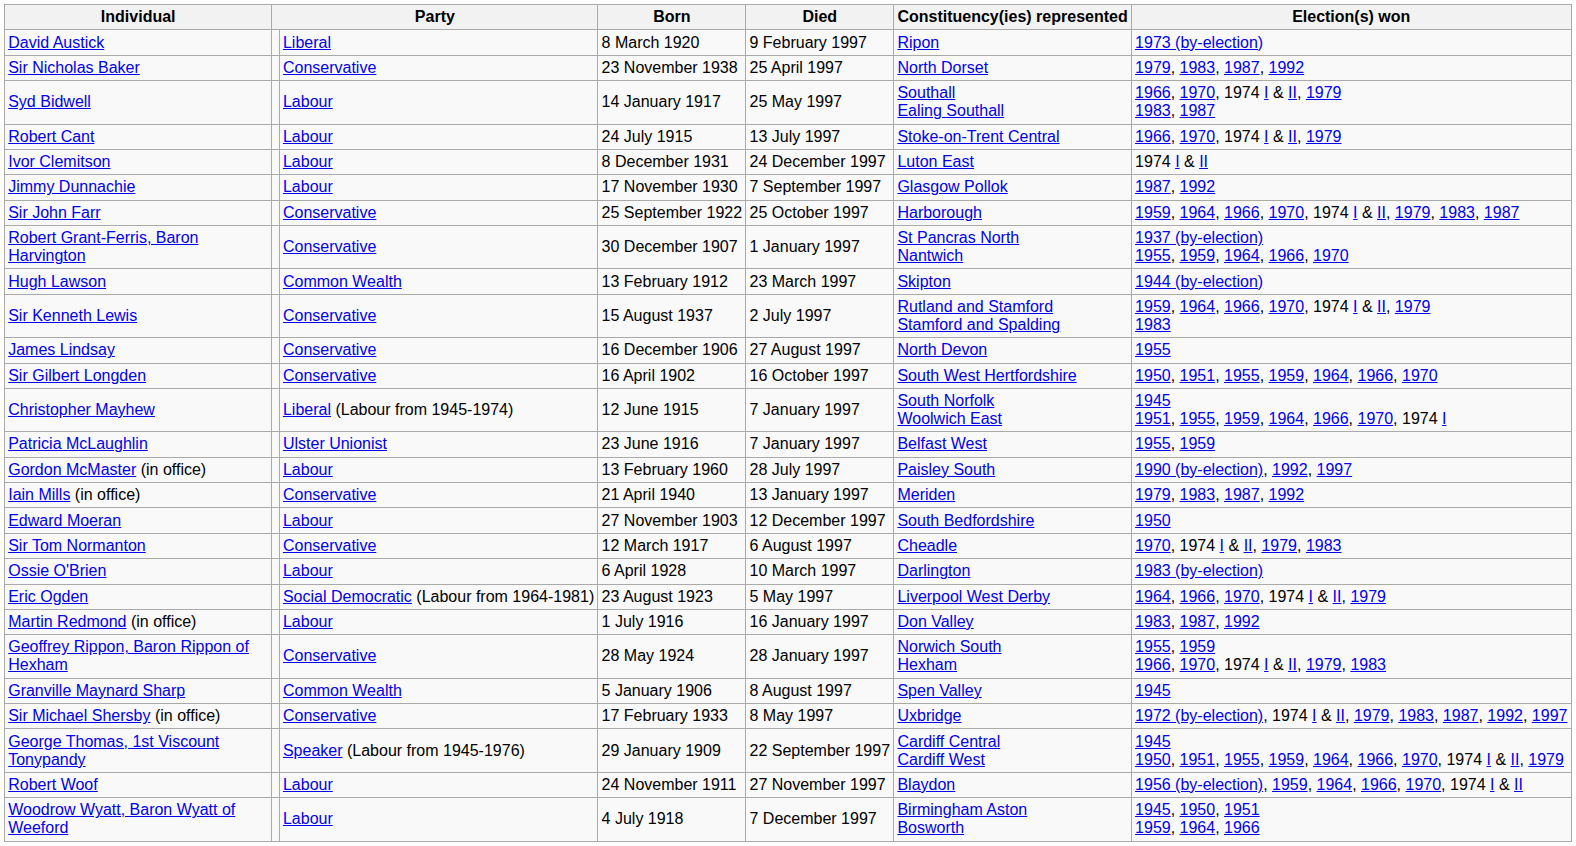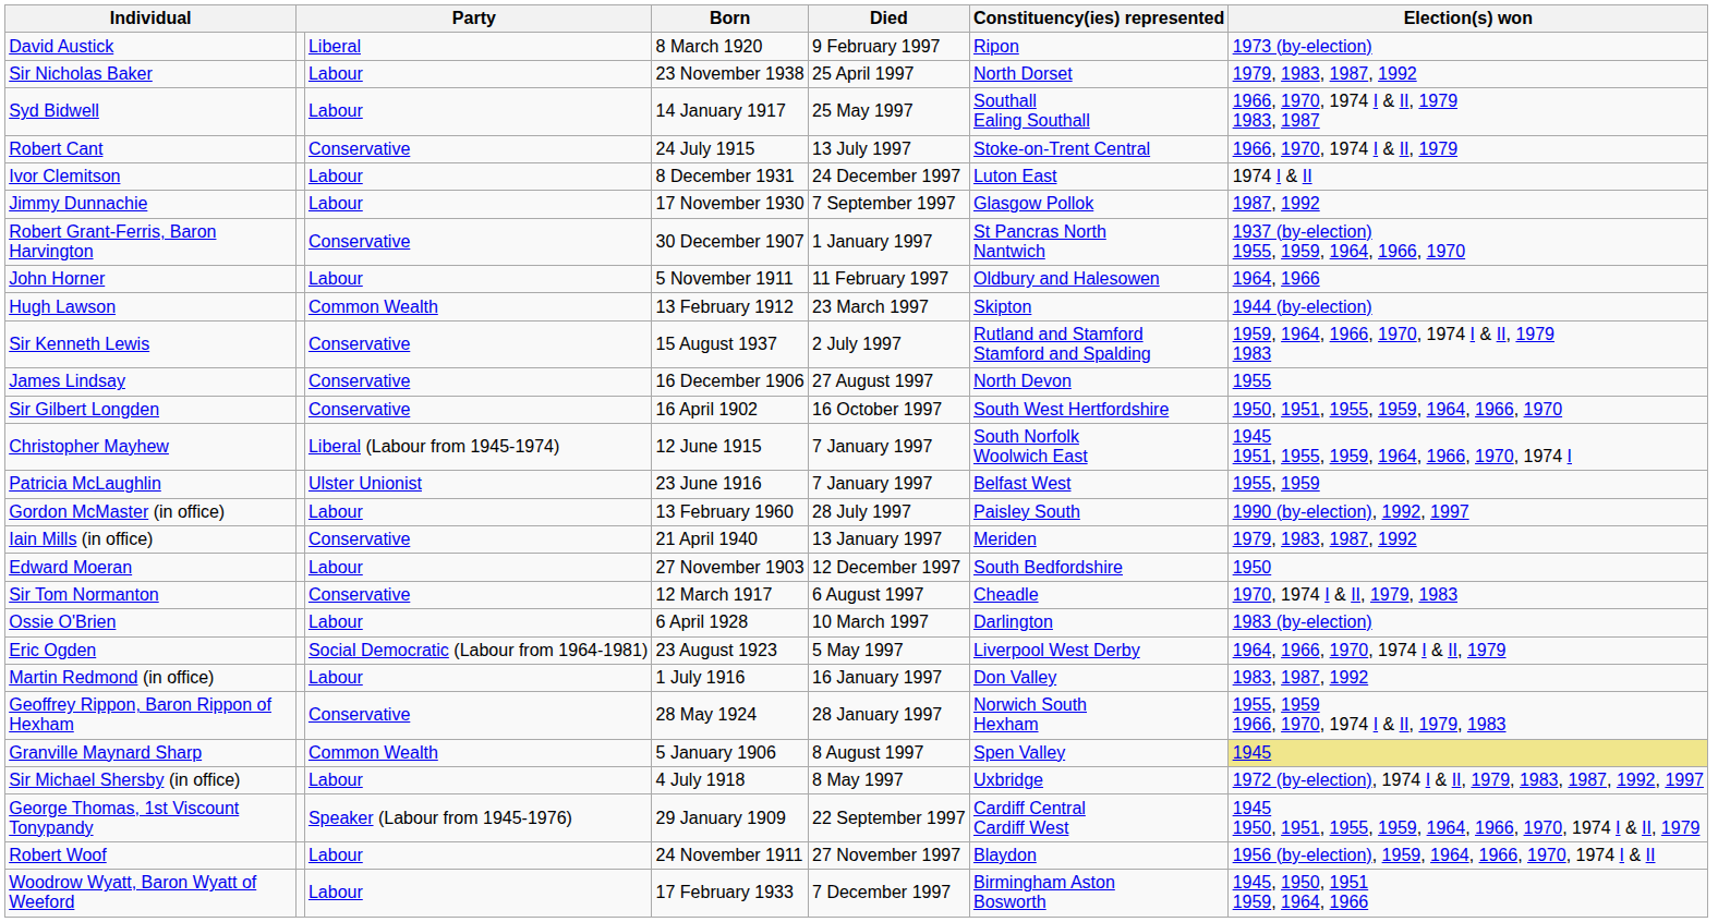Sir Nicholas Baker | column 3: Conservative -> Labour
Robert Cant | column 3: Labour -> Conservative
- row: Sir John Farr | Conservative | 25 September 1922 | 25 October 1997 | Harborough | 1959, 1964, 1966, 1970, 1974 I & II, 1979, 1983, 1987
+ row: John Horner | Labour | 5 November 1911 | 11 February 1997 | Oldbury and Halesowen | 1964, 1966
Granville Maynard Sharp | Election(s) won: no background -> khaki background
Sir Michael Shersby (in office) | column 3: Conservative -> Labour
Sir Michael Shersby (in office) | Born: 17 February 1933 -> 4 July 1918
Woodrow Wyatt, Baron Wyatt of Weeford | Born: 4 July 1918 -> 17 February 1933
